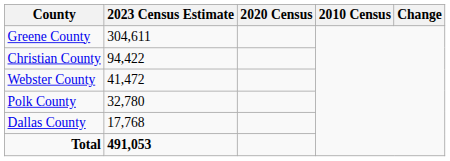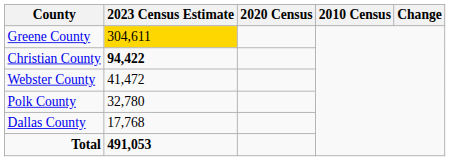Greene County | 2023 Census Estimate: no background -> gold background
Christian County | 2023 Census Estimate: normal -> bold
